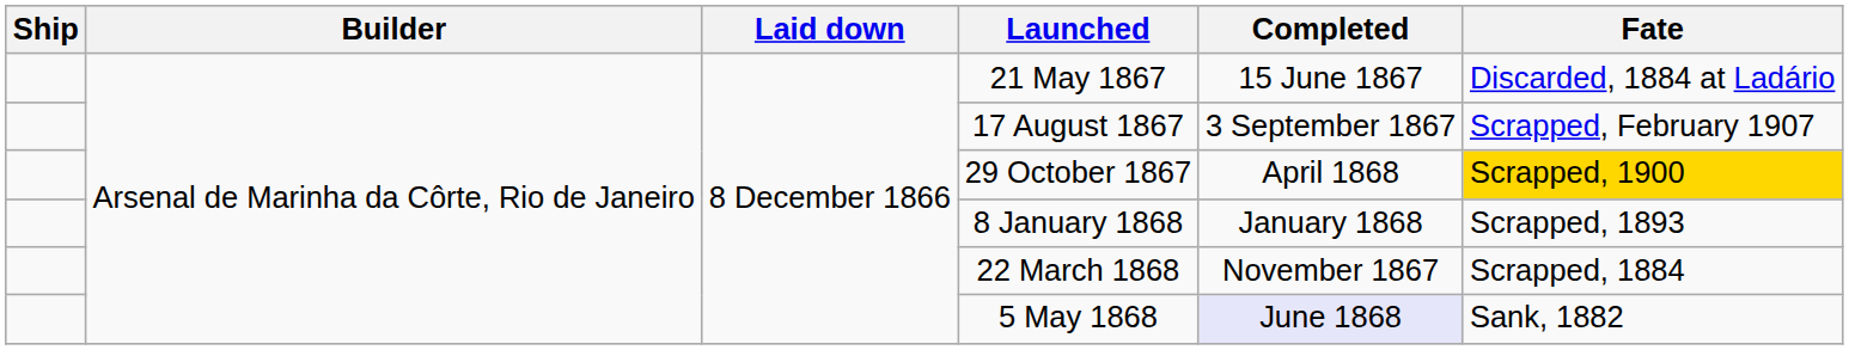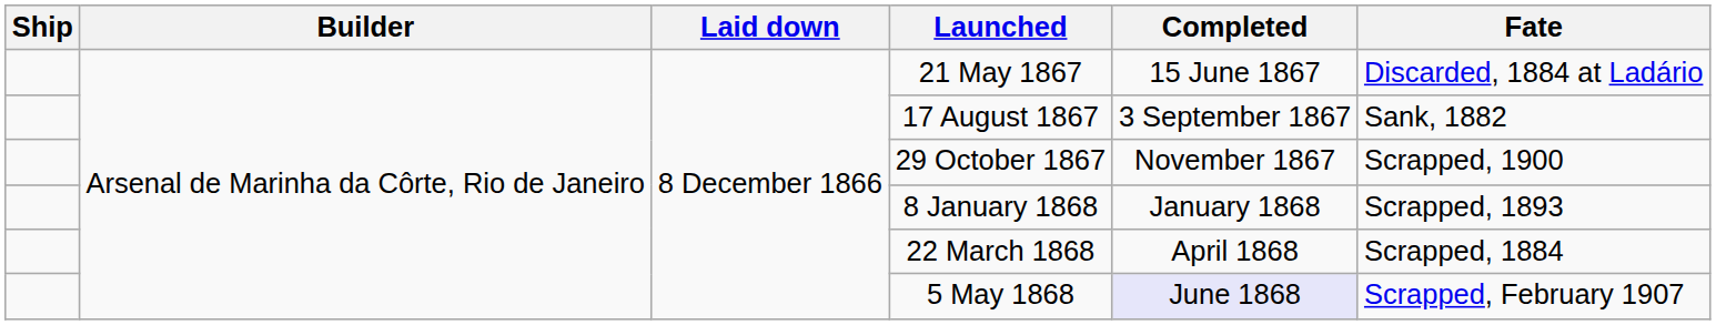17 August 1867 | Fate: Scrapped, February 1907 -> Sank, 1882
29 October 1867 | Completed: April 1868 -> November 1867
29 October 1867 | Fate: gold background -> no background
22 March 1868 | Completed: November 1867 -> April 1868
5 May 1868 | Fate: Sank, 1882 -> Scrapped, February 1907
